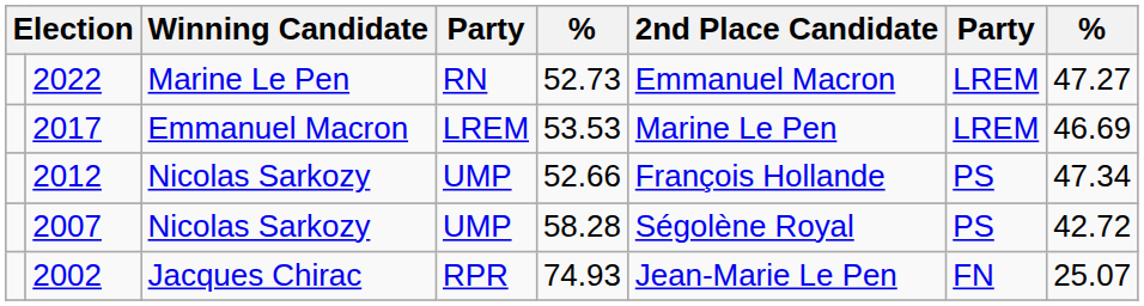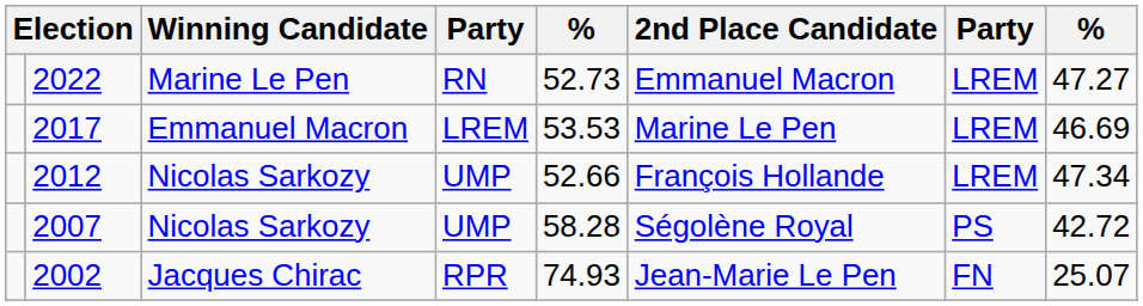2012 | column 7: PS -> LREM
